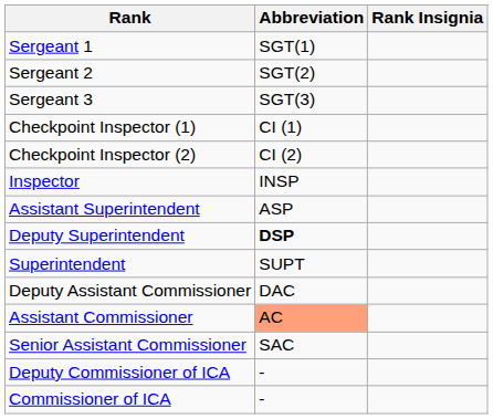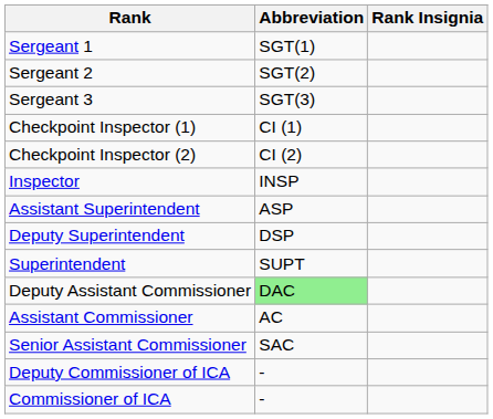Deputy Superintendent | Abbreviation: bold -> normal
Deputy Assistant Commissioner | Abbreviation: no background -> lightgreen background
Assistant Commissioner | Abbreviation: lightsalmon background -> no background
